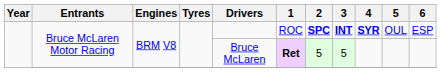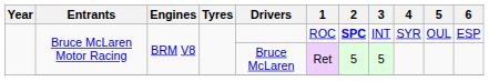row 2 | 3: bold -> normal
row 2 | 4: bold -> normal
row 3 | 1: bold -> normal
